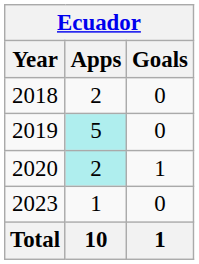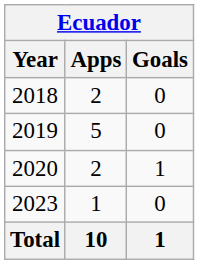2019 | Apps: paleturquoise background -> no background
2020 | Apps: paleturquoise background -> no background
